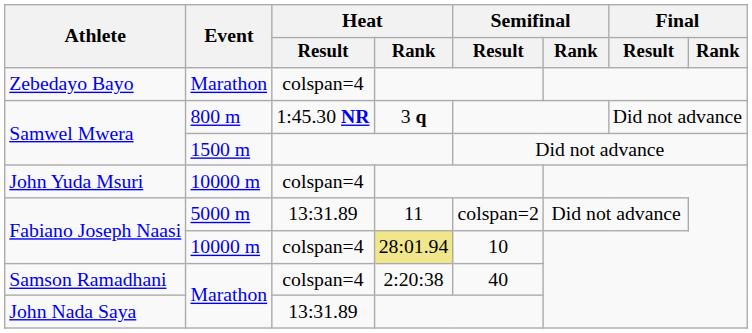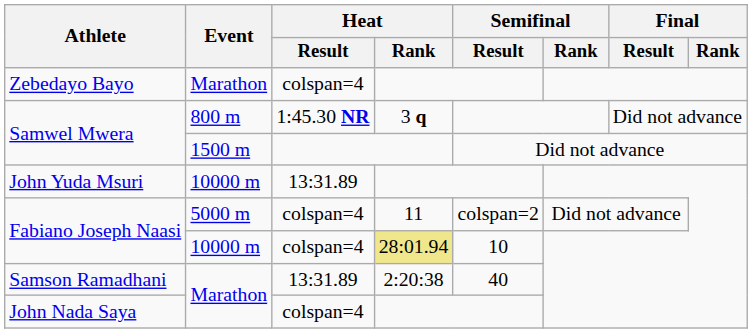John Yuda Msuri | Heat / Result: colspan=4 -> 13:31.89
Fabiano Joseph Naasi / 5000 m | Heat / Result: 13:31.89 -> colspan=4
Samson Ramadhani | Heat / Result: colspan=4 -> 13:31.89
John Nada Saya | Heat / Result: 13:31.89 -> colspan=4
